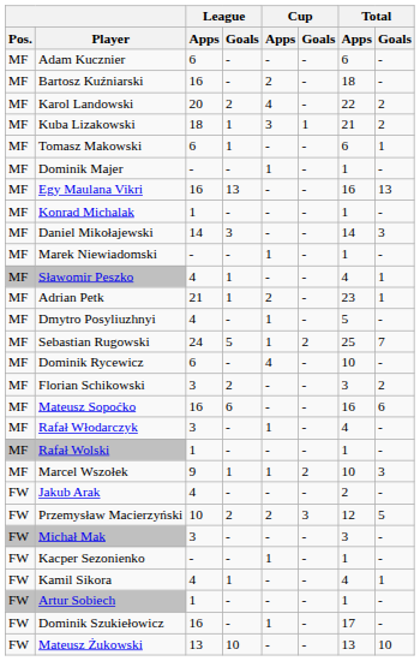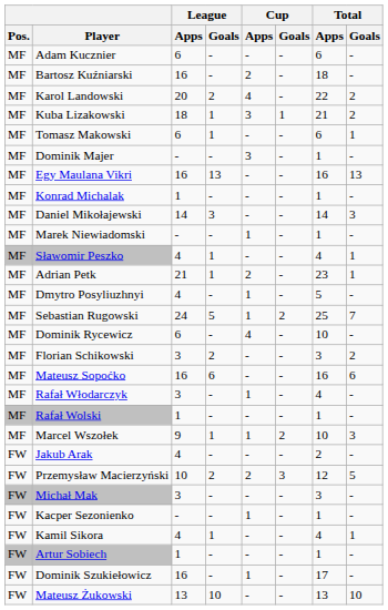Dominik Majer | Cup / Apps: 1 -> 3
